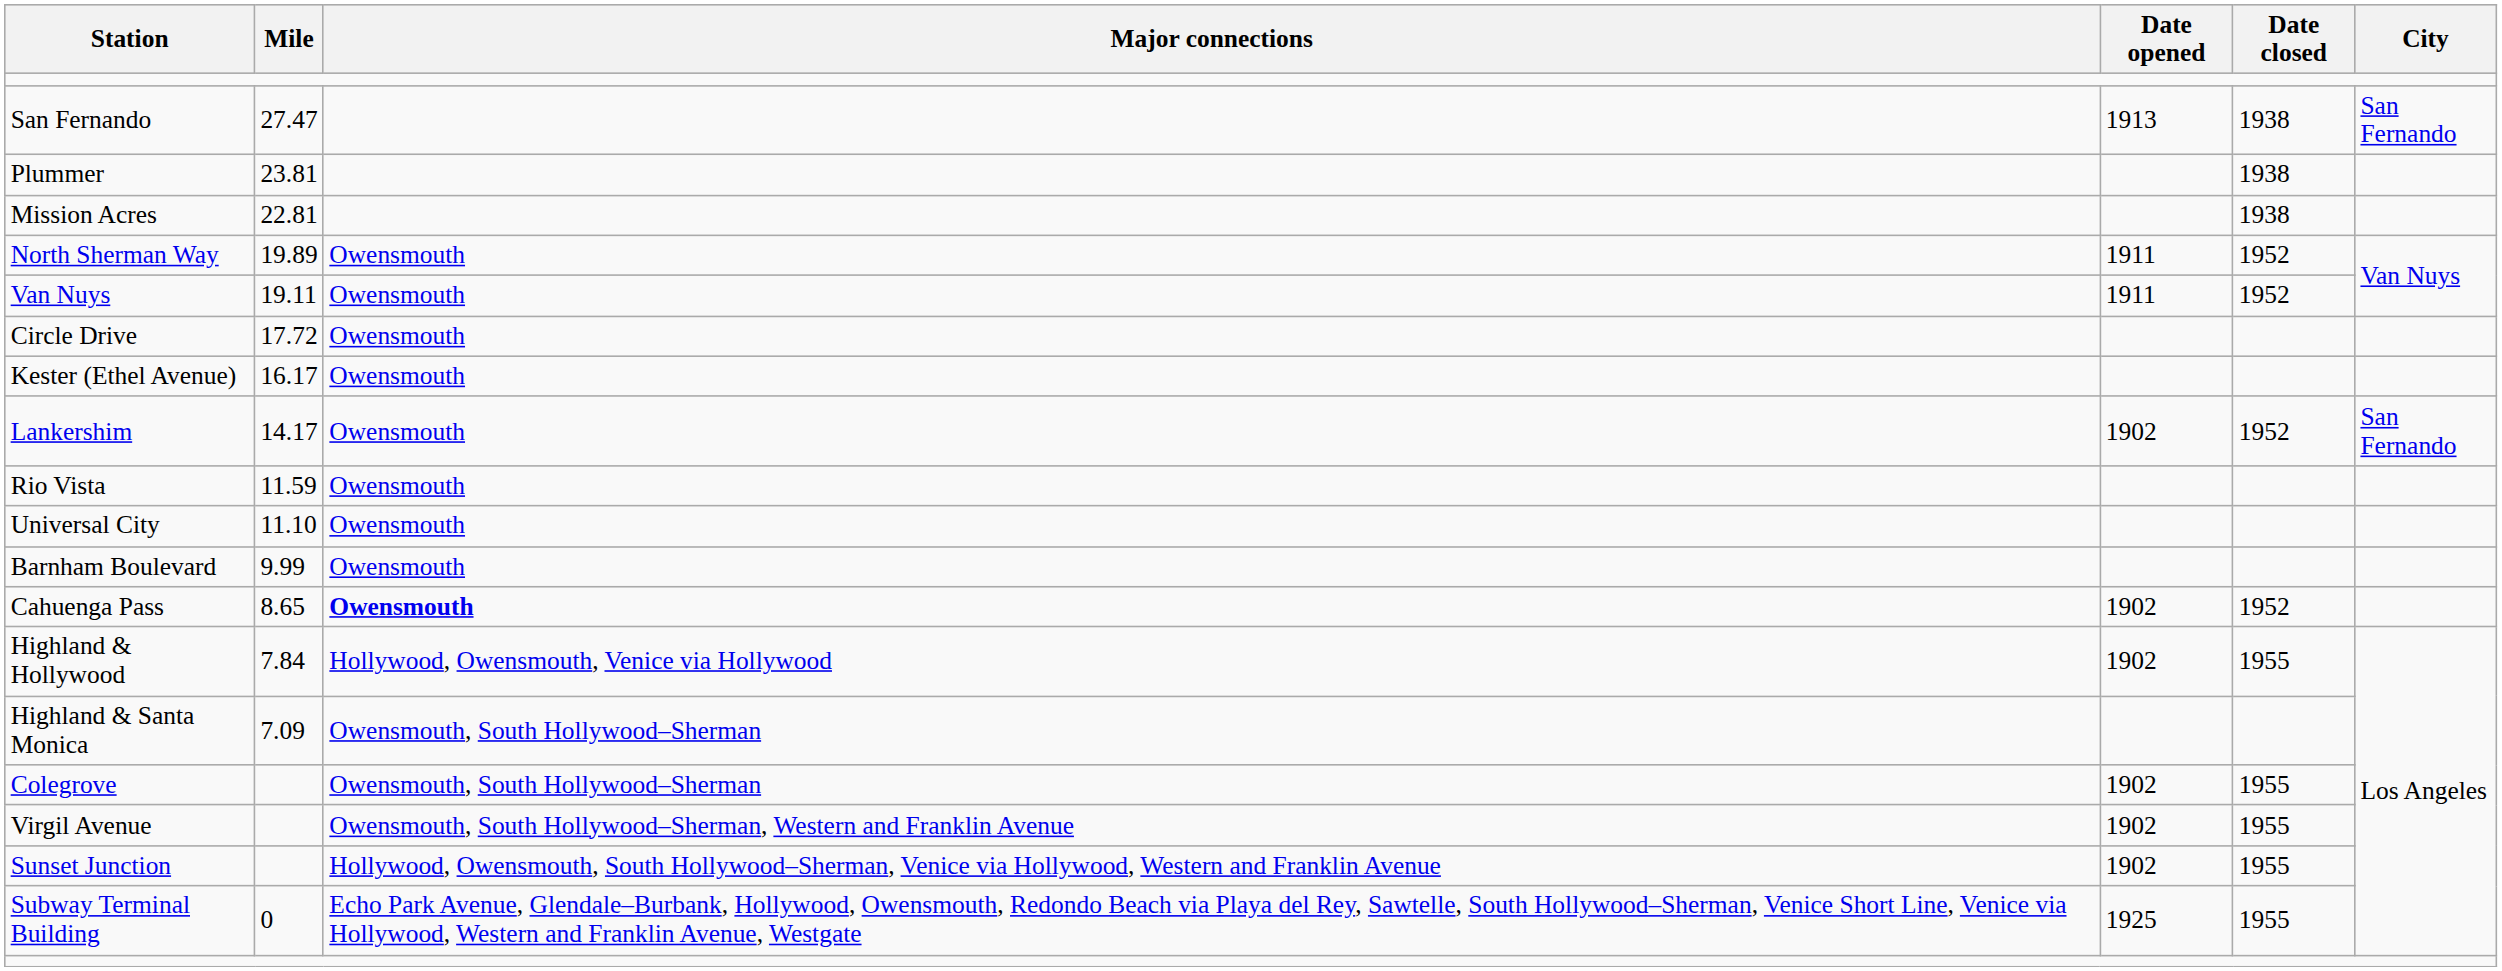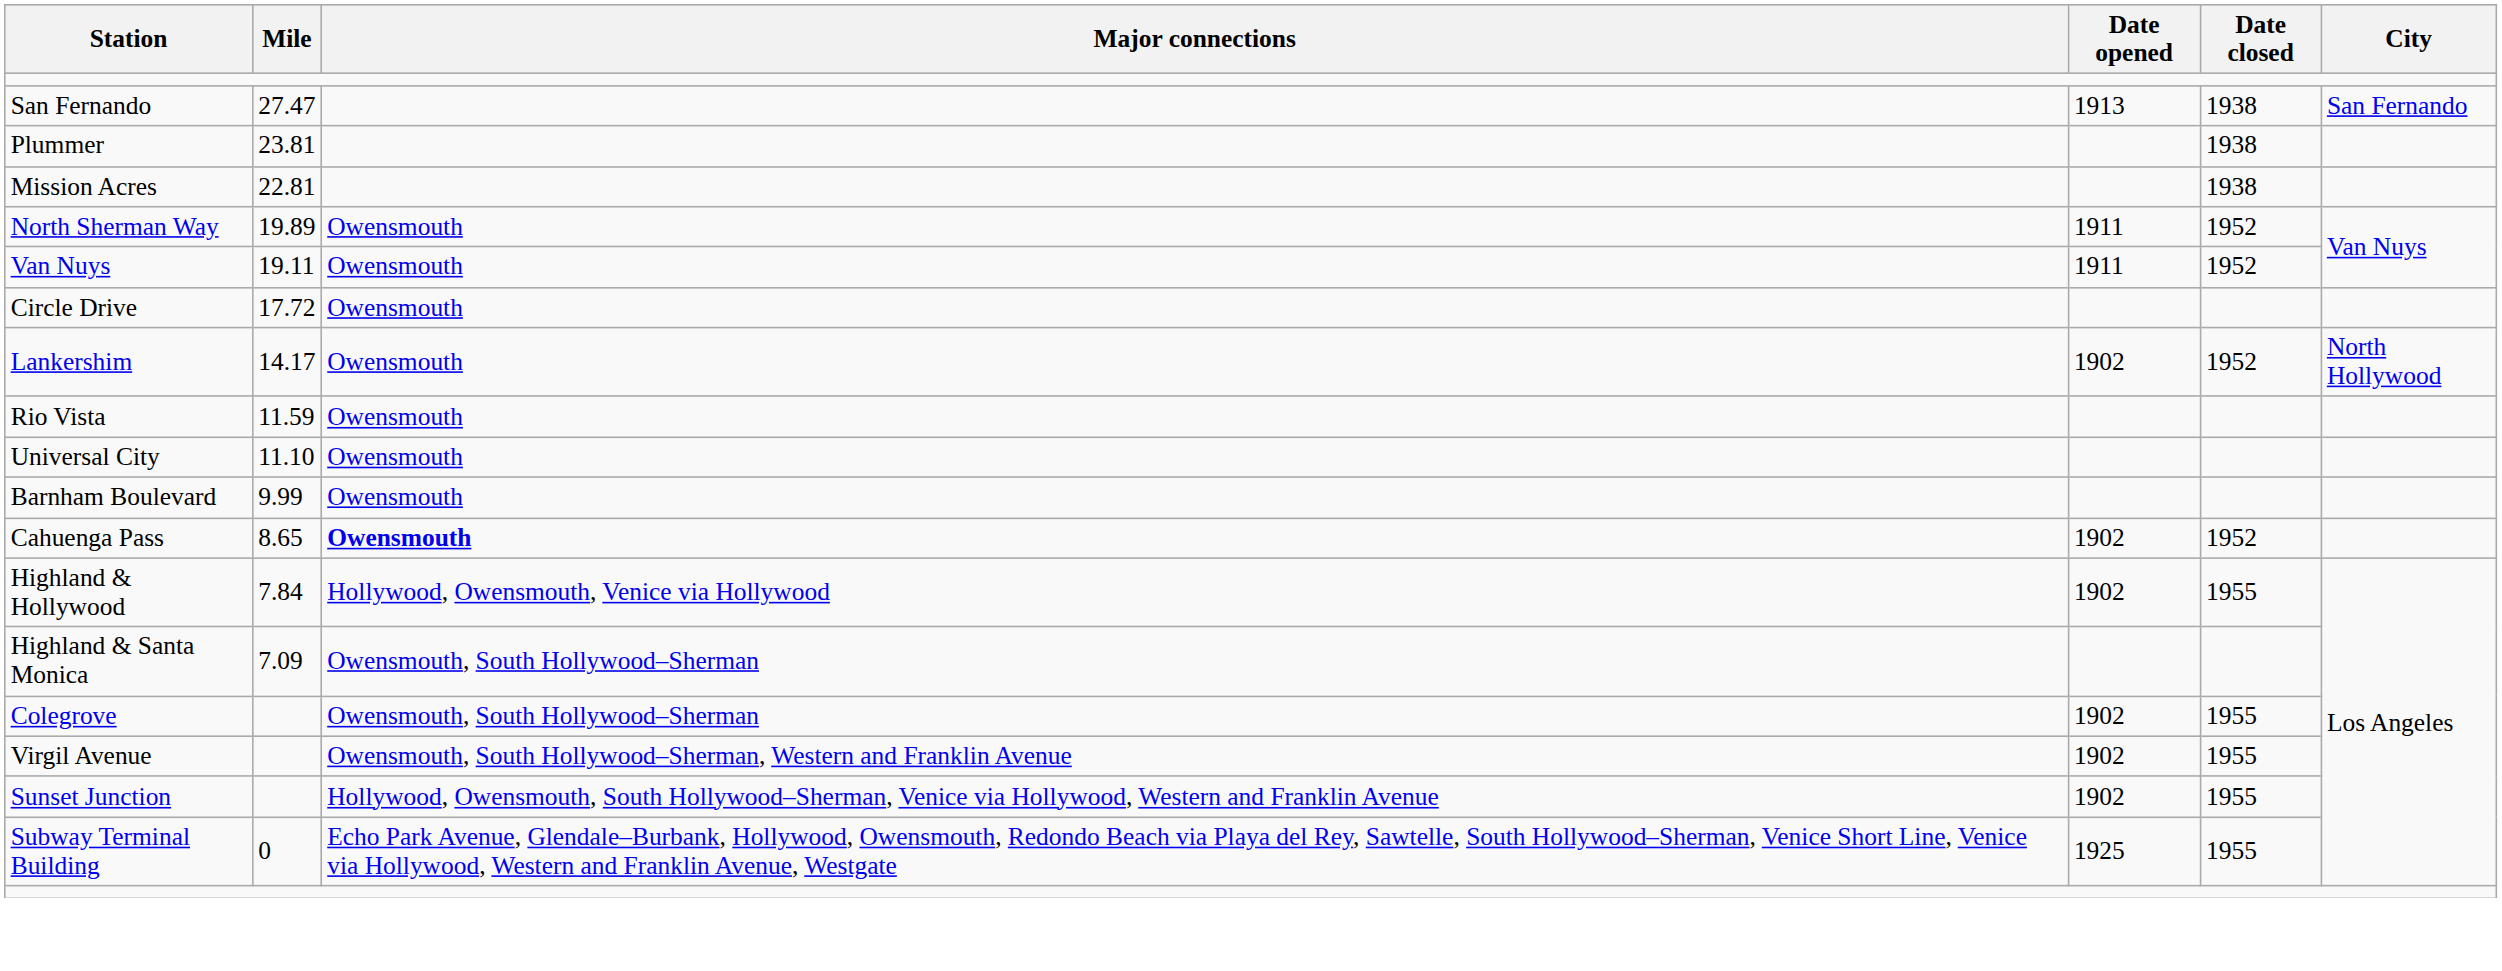- row: Kester (Ethel Avenue) | 16.17 | Owensmouth
Lankershim | City: San Fernando -> North Hollywood
